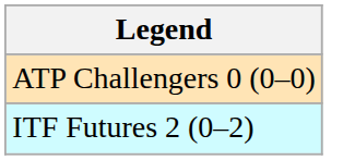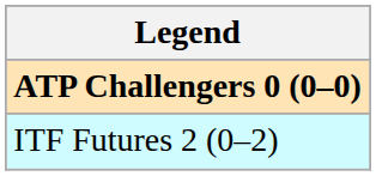row 2 | column 1: normal -> bold
